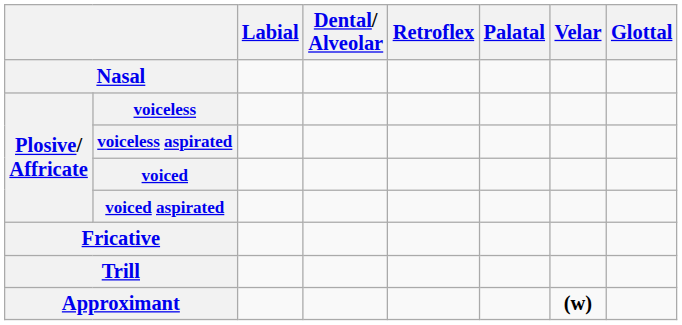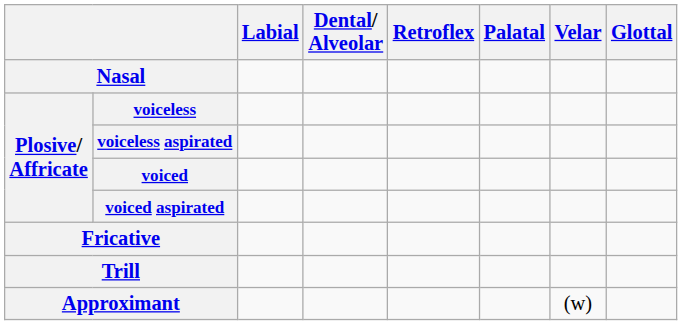Approximant | Velar: bold -> normal
